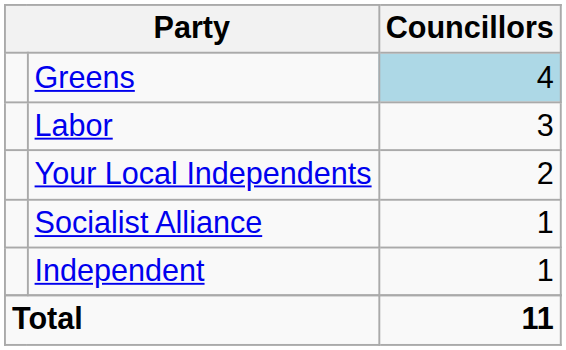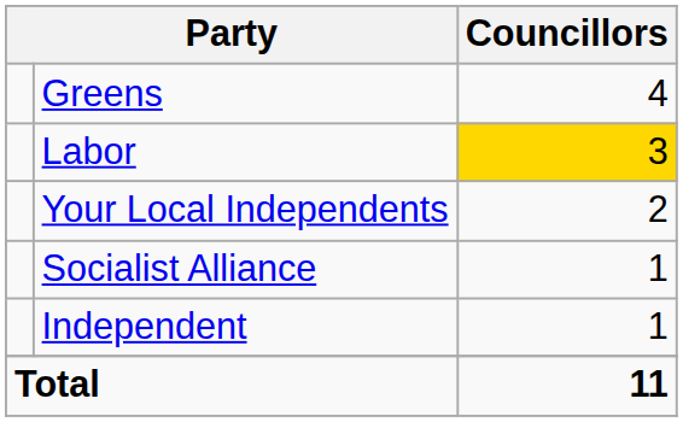Greens | Councillors: lightblue background -> no background
Labor | Councillors: no background -> gold background
